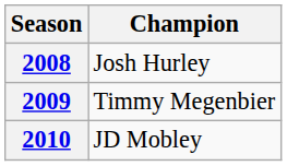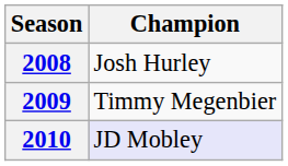2010 | Champion: no background -> lavender background
